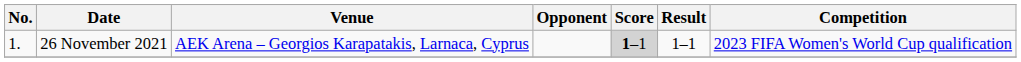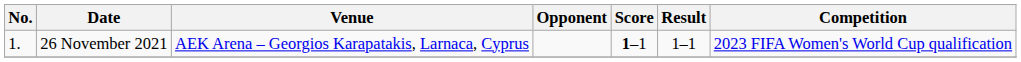26 November 2021 | Score: lightgrey background -> no background
